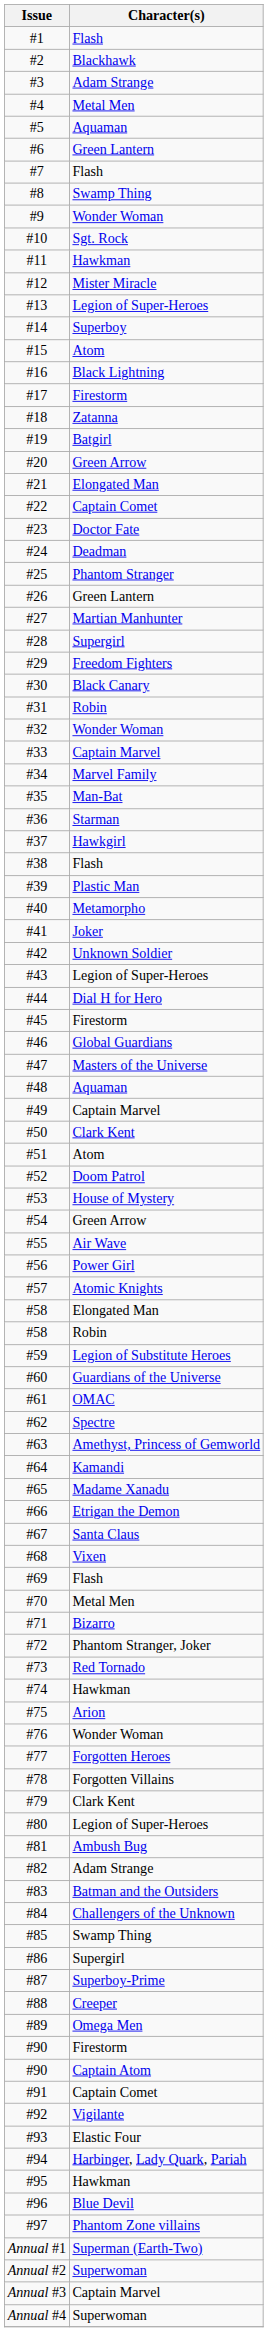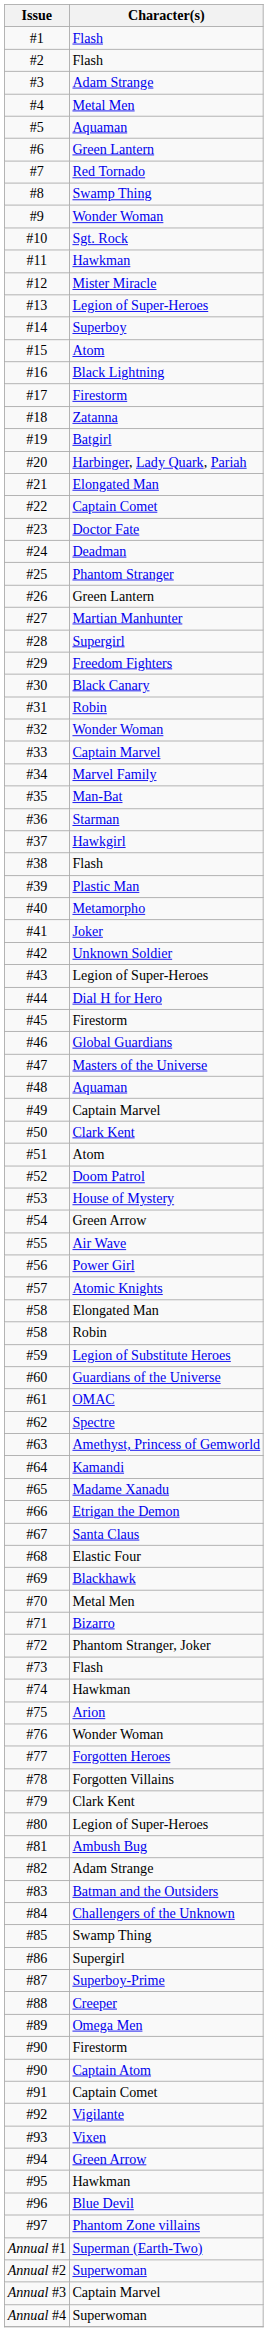row 3 | Character(s): Blackhawk -> Flash
row 8 | Character(s): Flash -> Red Tornado
row 21 | Character(s): Green Arrow -> Harbinger, Lady Quark, Pariah
row 70 | Character(s): Vixen -> Elastic Four
row 71 | Character(s): Flash -> Blackhawk
row 75 | Character(s): Red Tornado -> Flash
row 96 | Character(s): Elastic Four -> Vixen
row 97 | Character(s): Harbinger, Lady Quark, Pariah -> Green Arrow
